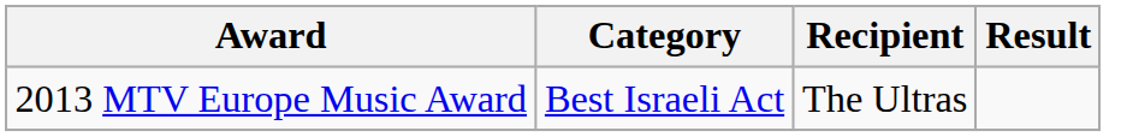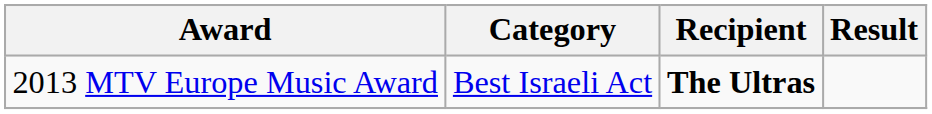2013 MTV Europe Music Award | Recipient: normal -> bold
